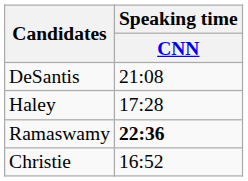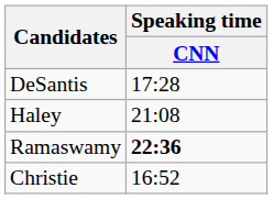DeSantis | Speaking time / CNN: 21:08 -> 17:28
Haley | Speaking time / CNN: 17:28 -> 21:08
